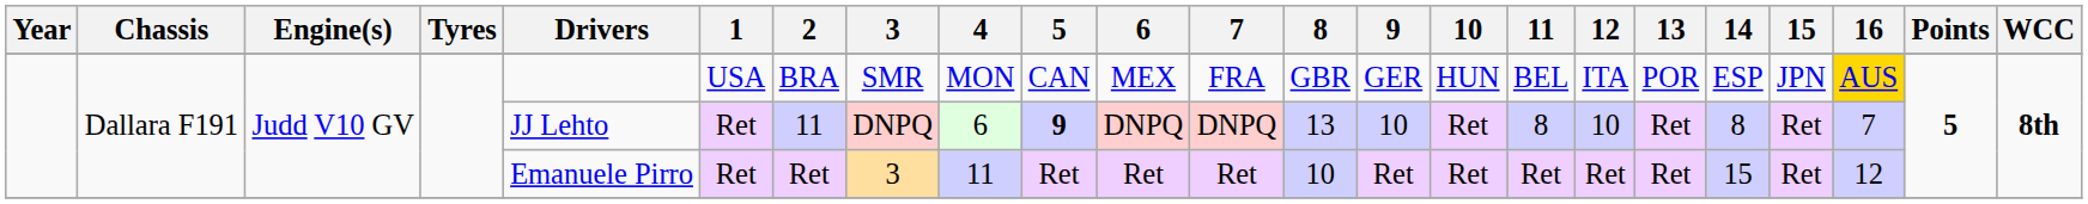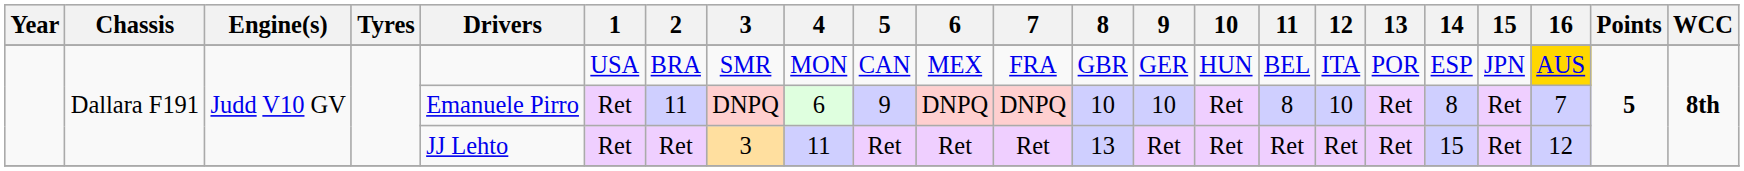row 3 | Drivers: JJ Lehto -> Emanuele Pirro
row 3 | 5: bold -> normal
row 3 | 8: 13 -> 10
row 4 | Drivers: Emanuele Pirro -> JJ Lehto
row 4 | 8: 10 -> 13
